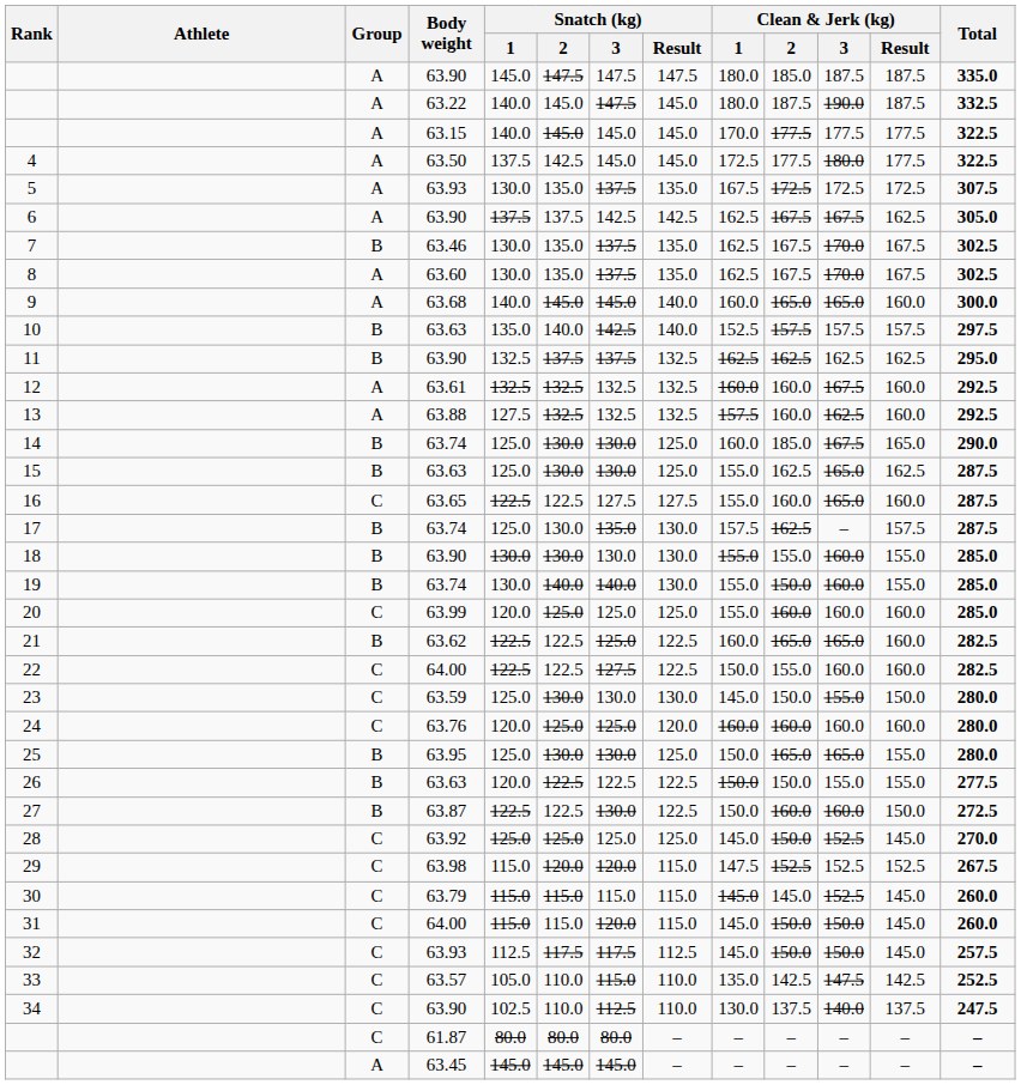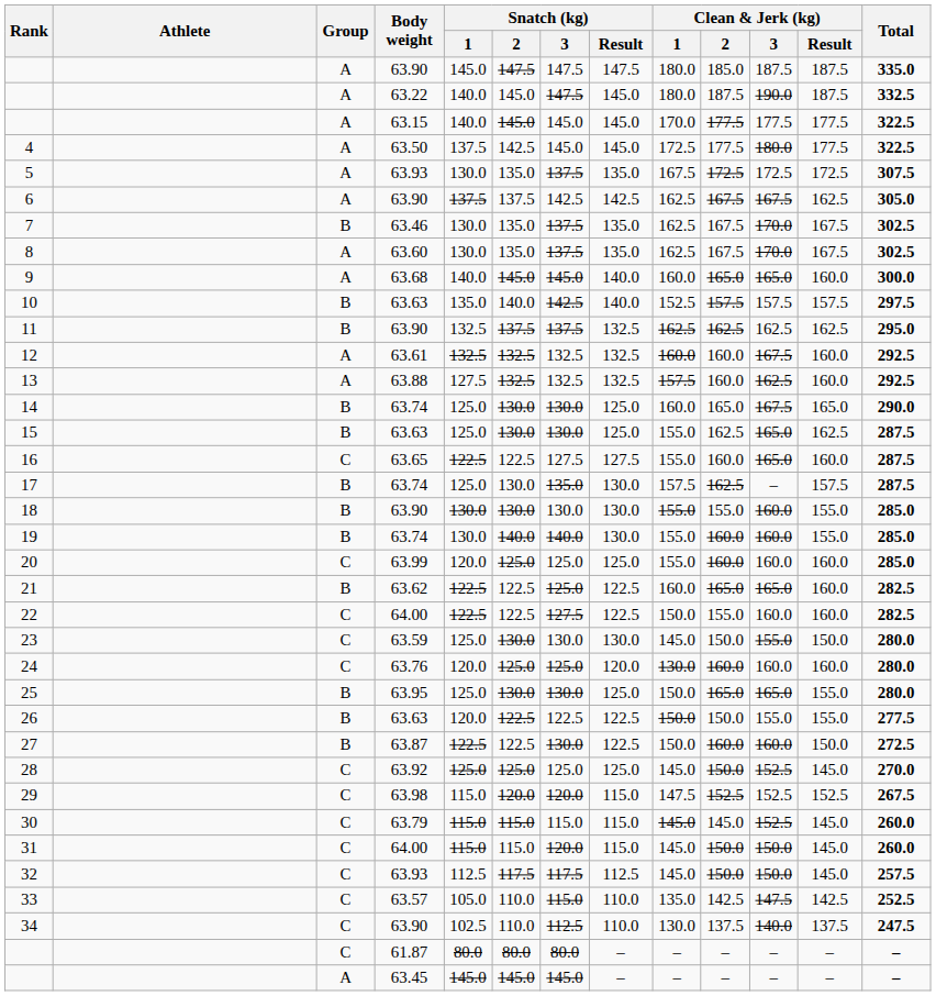14 | Clean & Jerk (kg) / 2: 185.0 -> 165.0
19 | Clean & Jerk (kg) / 2: 150.0 -> 160.0
24 | Clean & Jerk (kg) / 1: 160.0 -> 130.0
